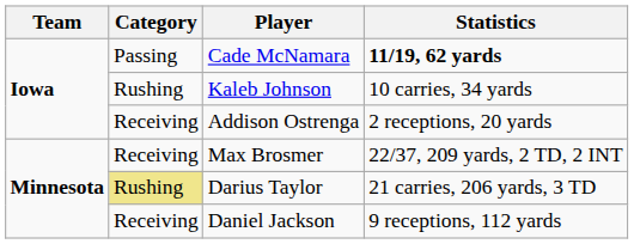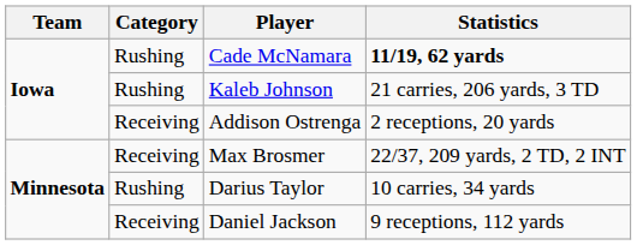Cade McNamara | Category: Passing -> Rushing
Kaleb Johnson | Statistics: 10 carries, 34 yards -> 21 carries, 206 yards, 3 TD
Darius Taylor | Category: khaki background -> no background
Darius Taylor | Statistics: 21 carries, 206 yards, 3 TD -> 10 carries, 34 yards
